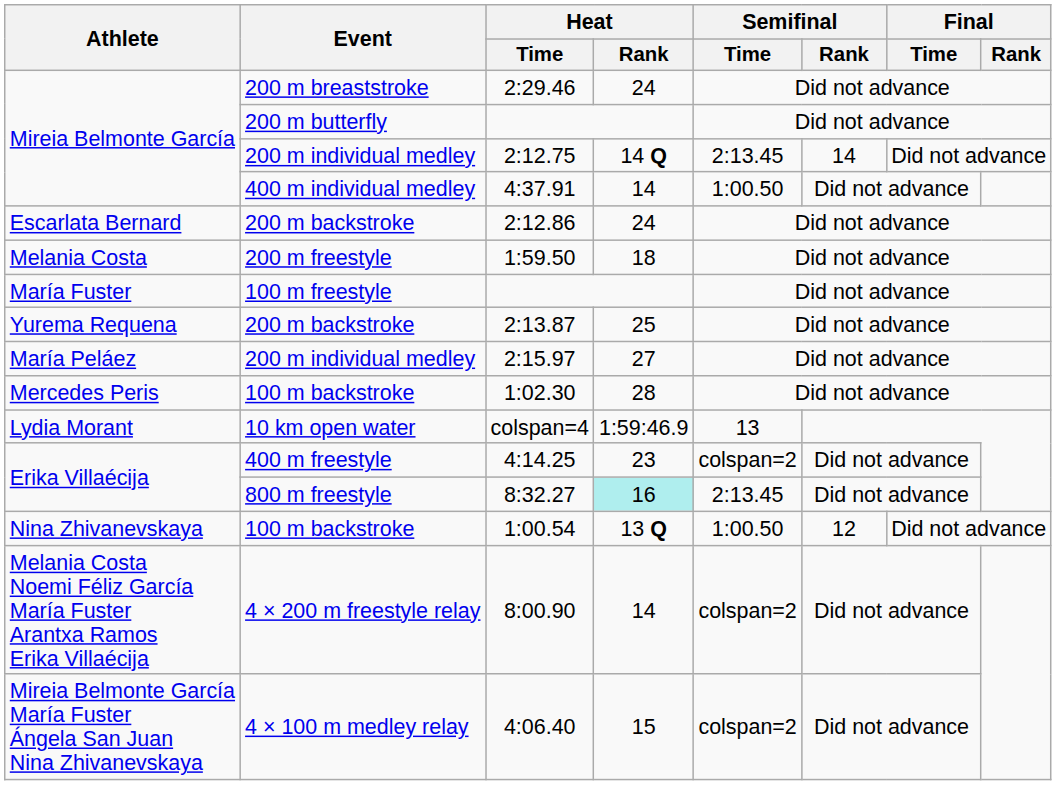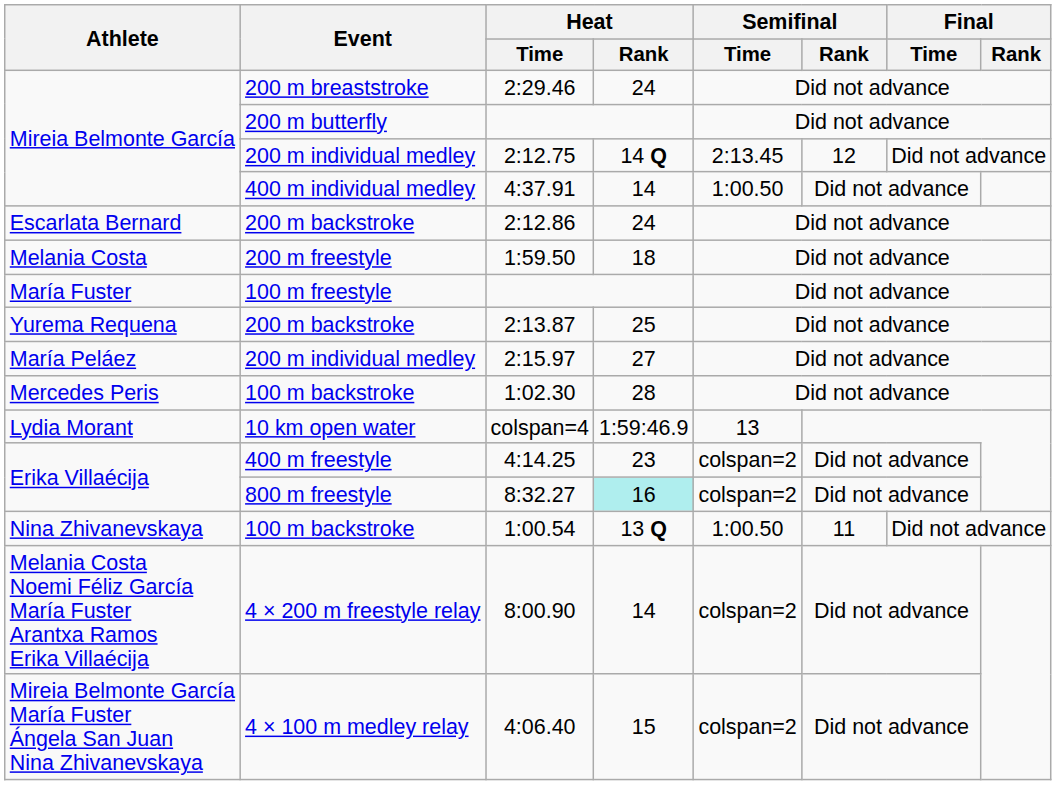2:12.75 | Semifinal / Rank: 14 -> 12
8:32.27 | Semifinal / Time: 2:13.45 -> colspan=2
1:00.54 | Semifinal / Rank: 12 -> 11
